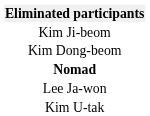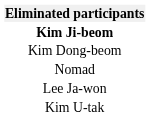Kim Ji-beom | column 1: normal -> bold
Nomad | column 1: bold -> normal
